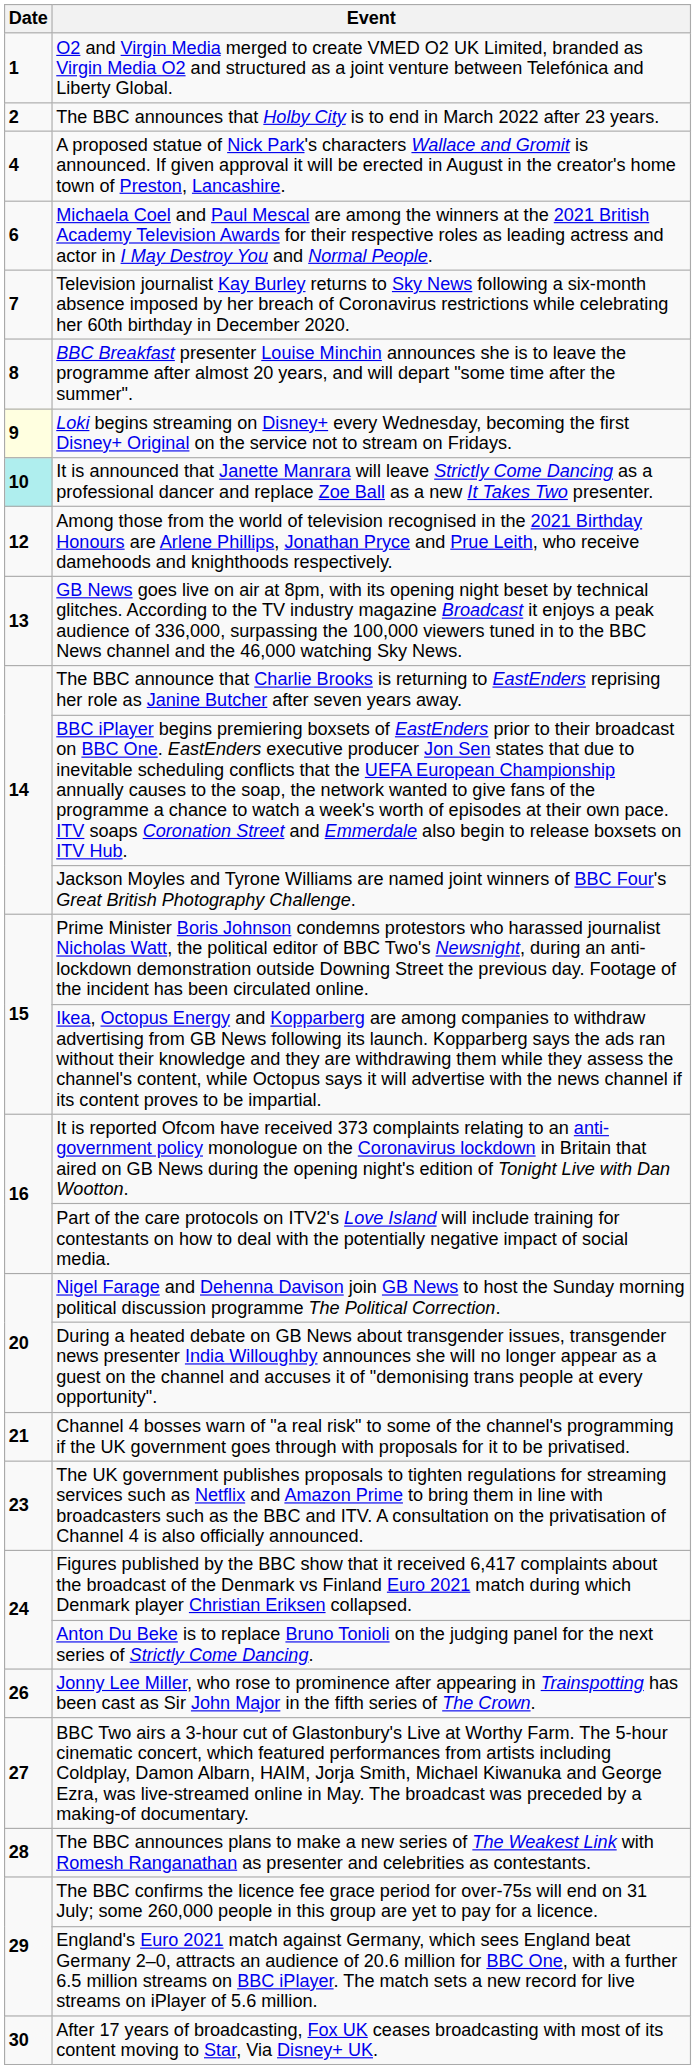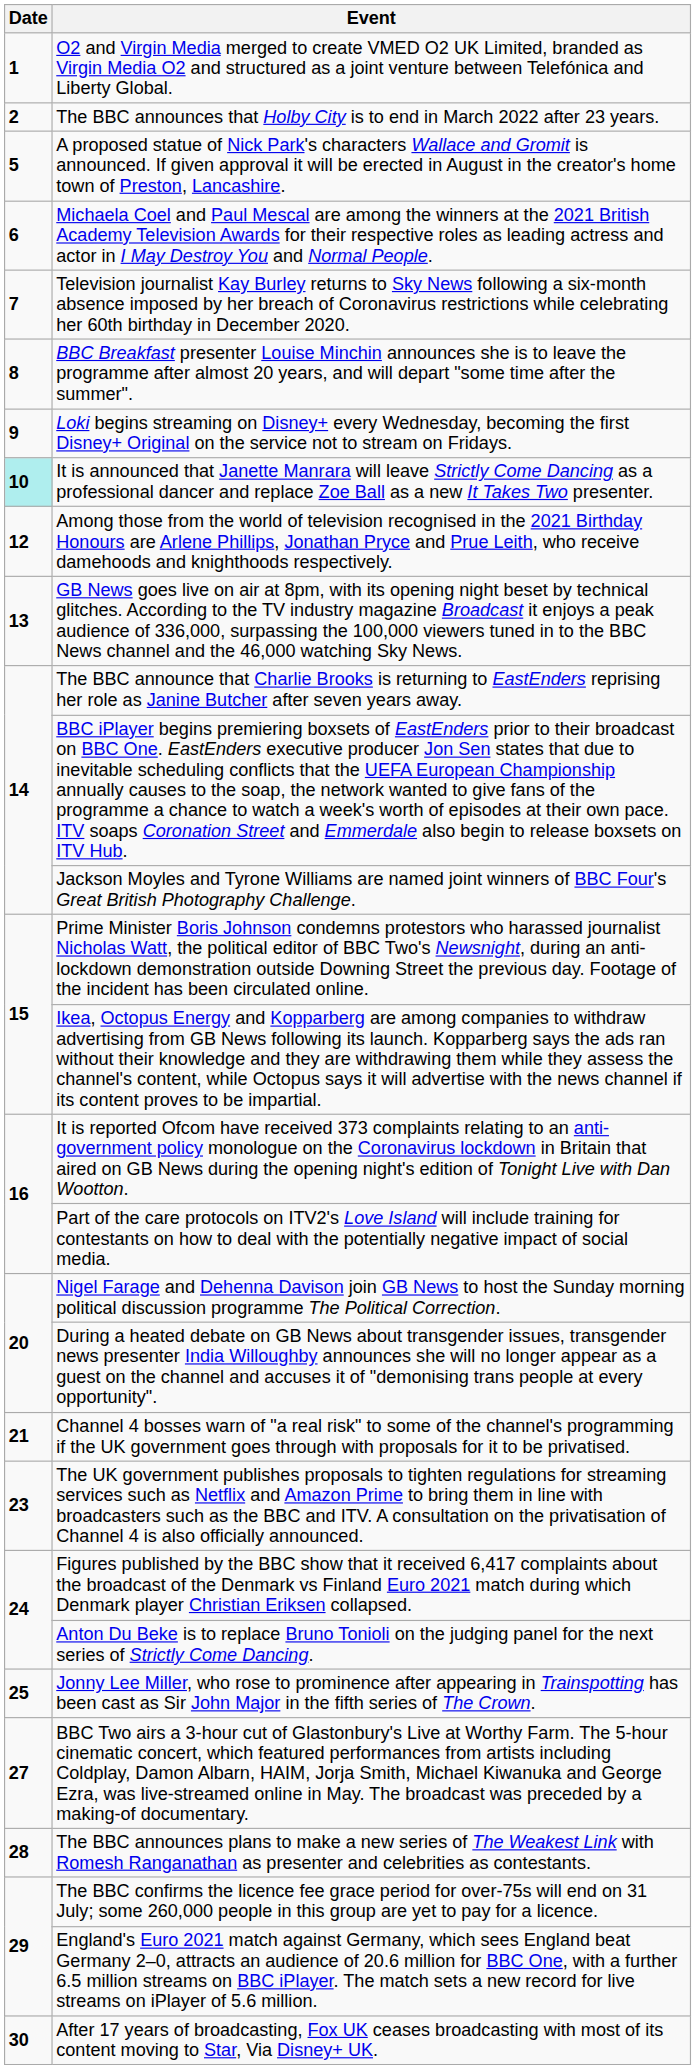row 4 | Date: 4 -> 5
row 8 | Date: lightyellow background -> no background
row 25 | Date: 26 -> 25
